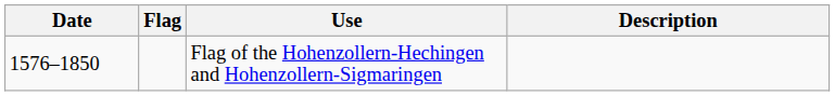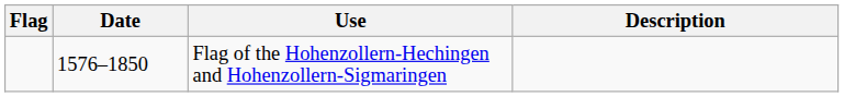columns swapped: Flag <-> Date
